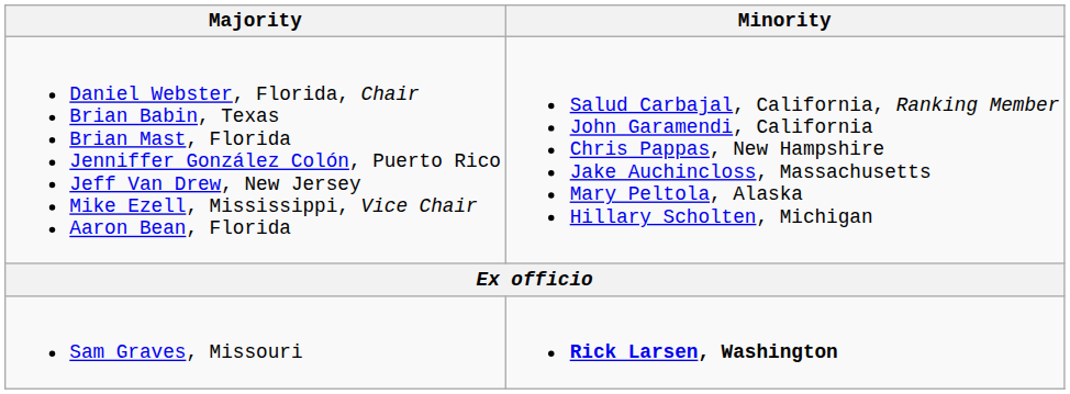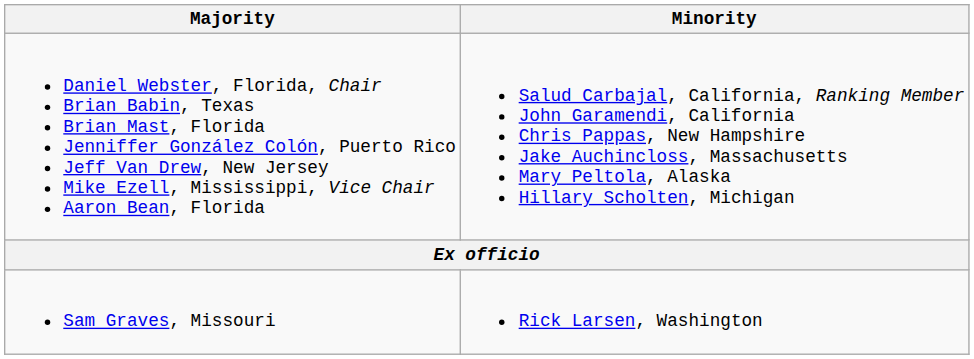Sam Graves, Missouri | Minority: bold -> normal
